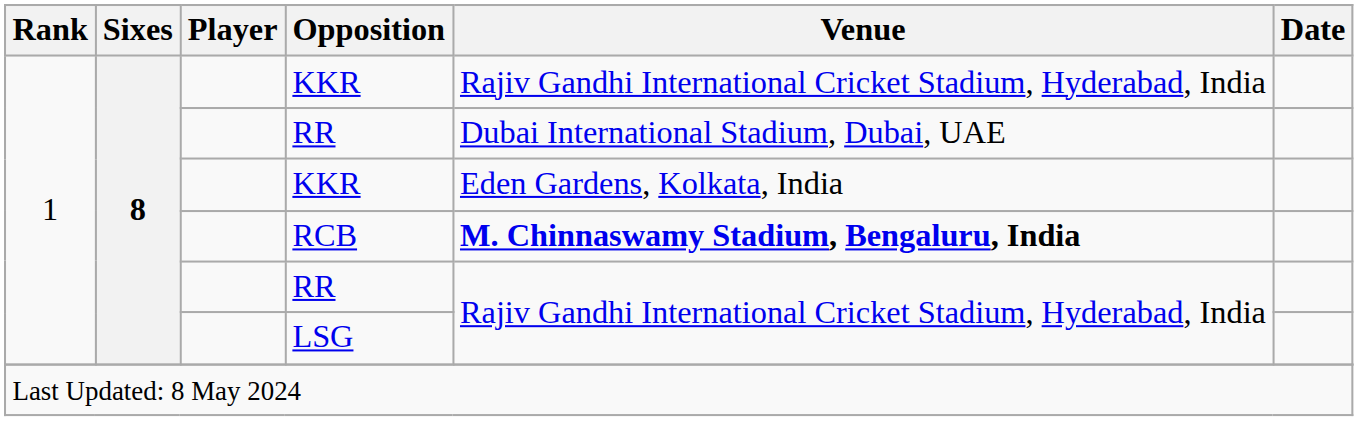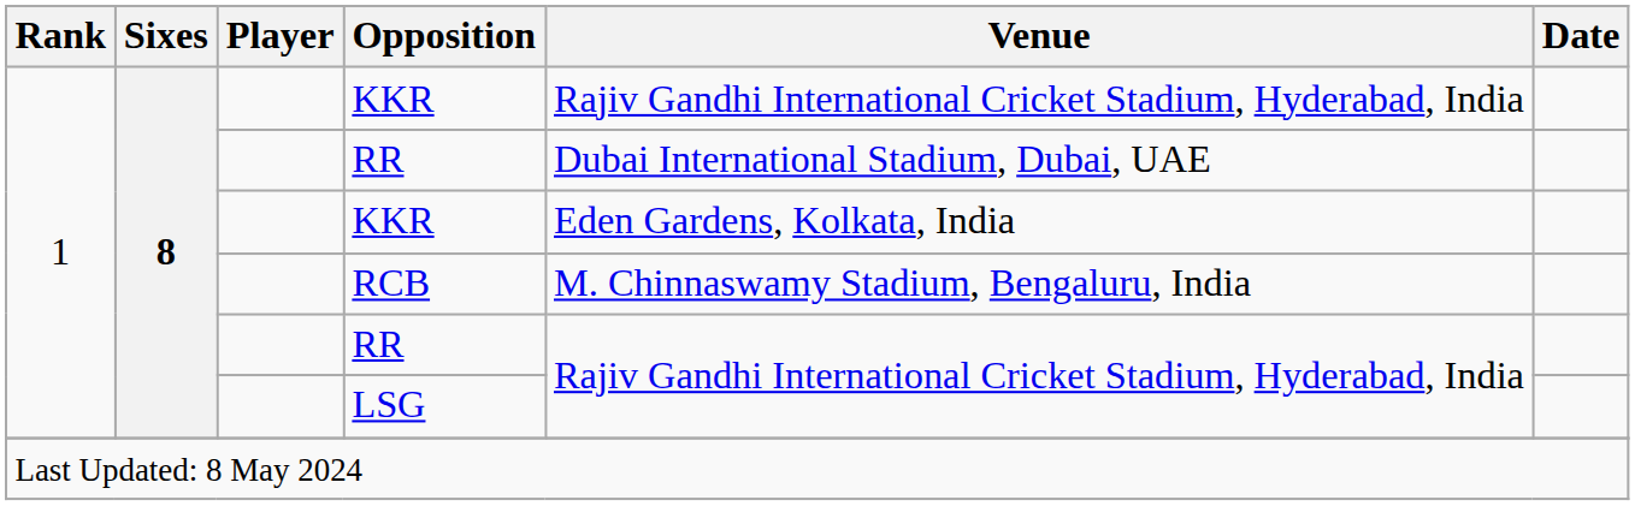RCB | Venue: bold -> normal
